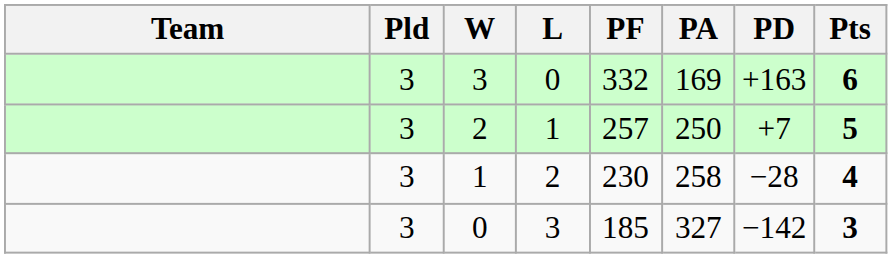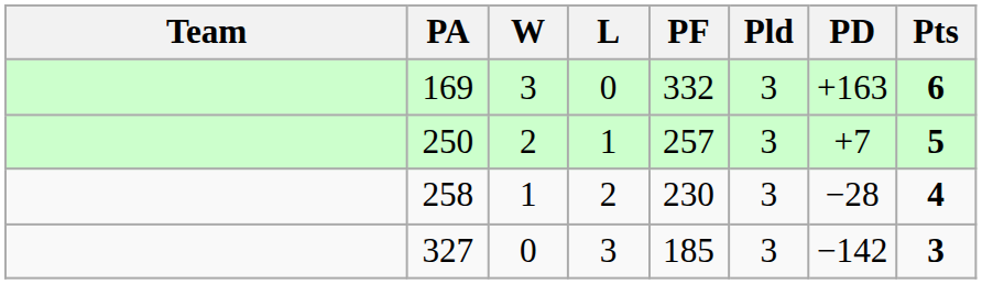columns swapped: Pld <-> PA
